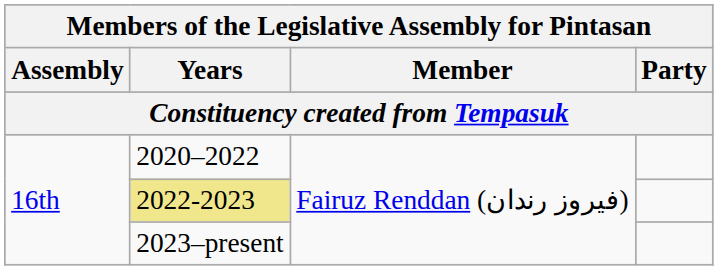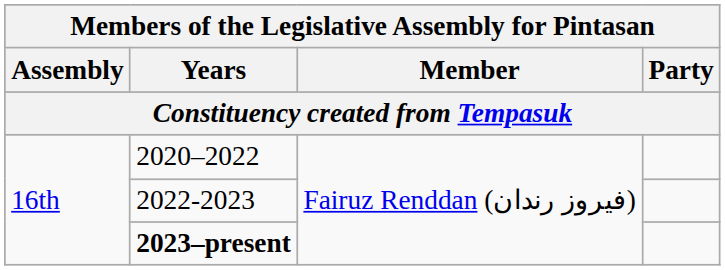2022-2023 | Years: khaki background -> no background
2023–present | Years: normal -> bold
